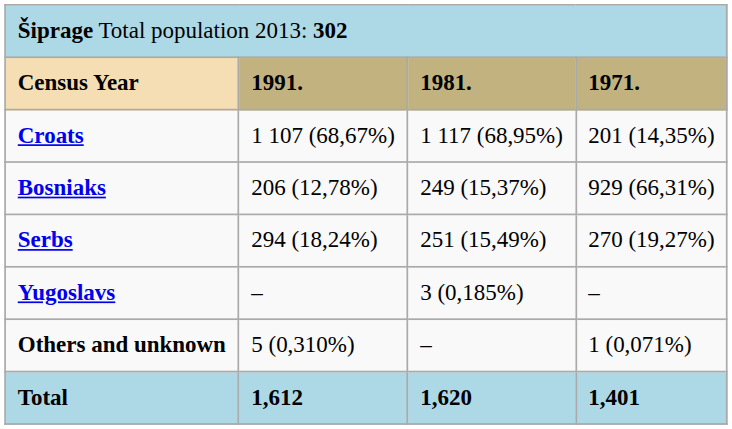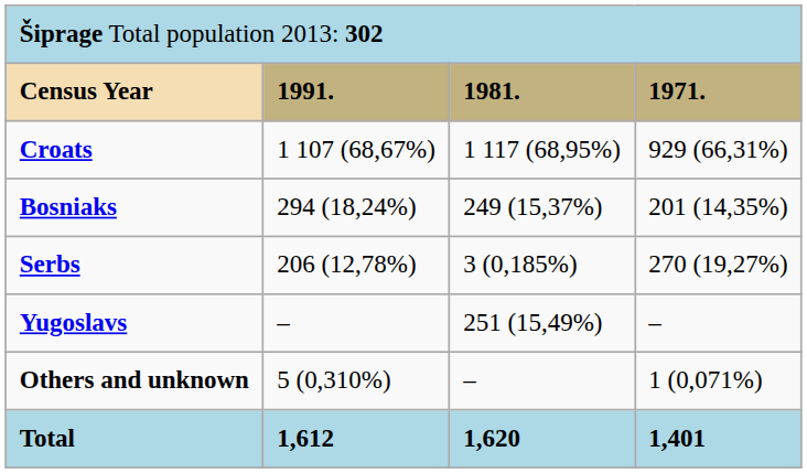Croats | column 4: 201 (14,35%) -> 929 (66,31%)
Bosniaks | column 2: 206 (12,78%) -> 294 (18,24%)
Bosniaks | column 4: 929 (66,31%) -> 201 (14,35%)
Serbs | column 2: 294 (18,24%) -> 206 (12,78%)
Serbs | column 3: 251 (15,49%) -> 3 (0,185%)
Yugoslavs | column 3: 3 (0,185%) -> 251 (15,49%)
